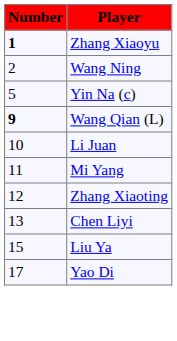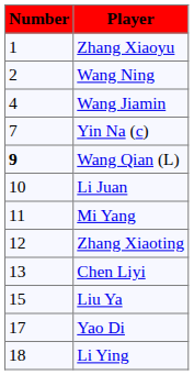Zhang Xiaoyu | Number: bold -> normal
+ row: 4 | Wang Jiamin
Yin Na (c) | Number: 5 -> 7
+ row: 18 | Li Ying
